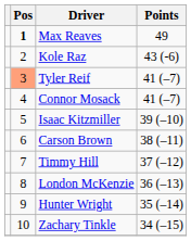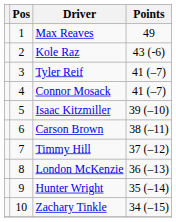Max Reaves | Pos: bold -> normal
Tyler Reif | Pos: lightsalmon background -> no background
